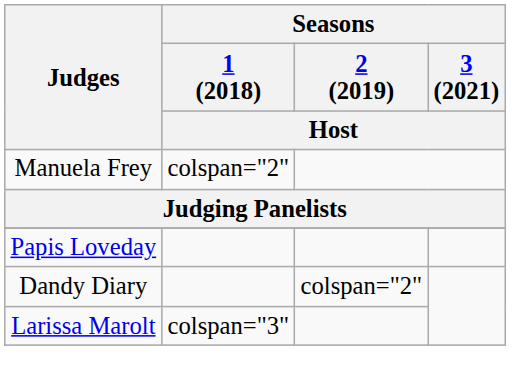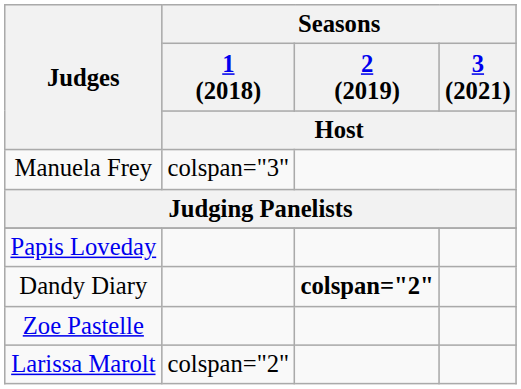Manuela Frey | Seasons / 1 (2018) / Host: colspan="2" -> colspan="3"
Dandy Diary | Seasons / 2 (2019) / Host: normal -> bold
+ row: Zoe Pastelle
Larissa Marolt | Seasons / 1 (2018) / Host: colspan="3" -> colspan="2"
